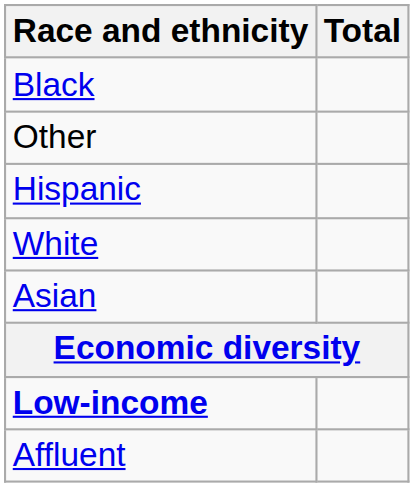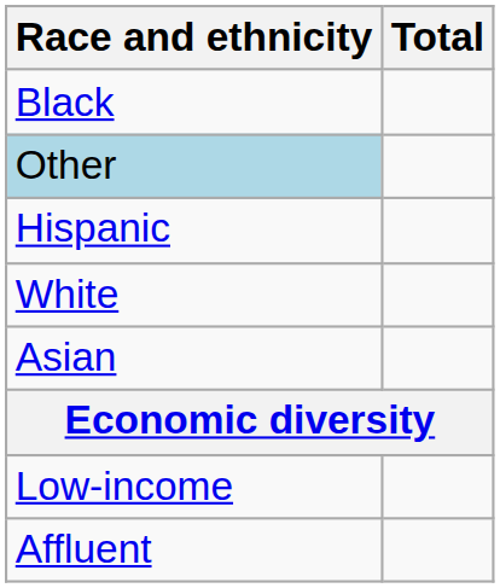Other | Race and ethnicity: no background -> lightblue background
Low-income | Race and ethnicity: bold -> normal
